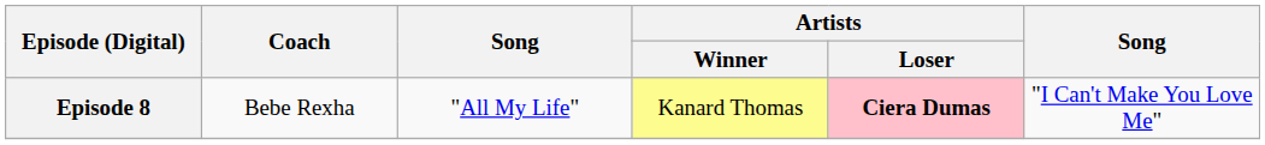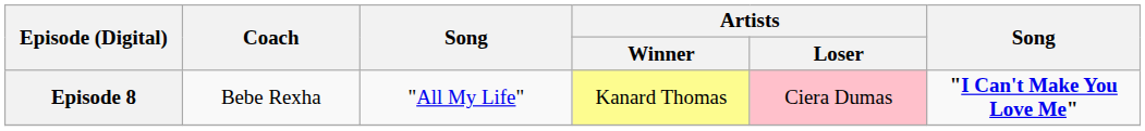row 3 | Artists / Loser: bold -> normal
row 3 | column 6: normal -> bold
